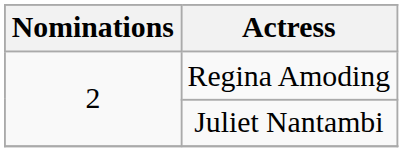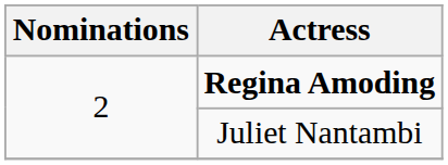Regina Amoding | Actress: normal -> bold
